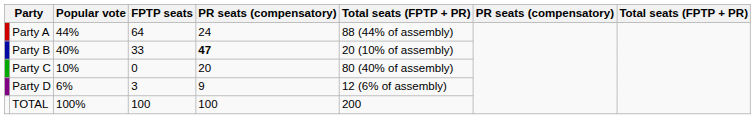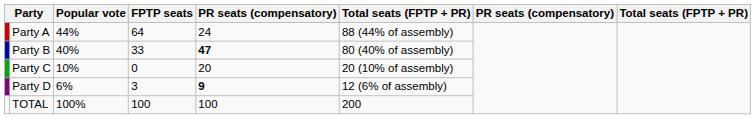Party B | column 6: 20 (10% of assembly) -> 80 (40% of assembly)
Party C | column 6: 80 (40% of assembly) -> 20 (10% of assembly)
Party D | column 5: normal -> bold
